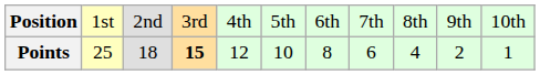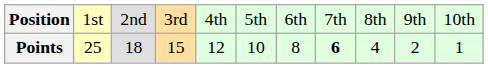Points | column 4: bold -> normal
Points | column 8: normal -> bold
